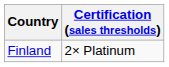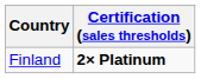Finland | Certification (sales thresholds): normal -> bold
